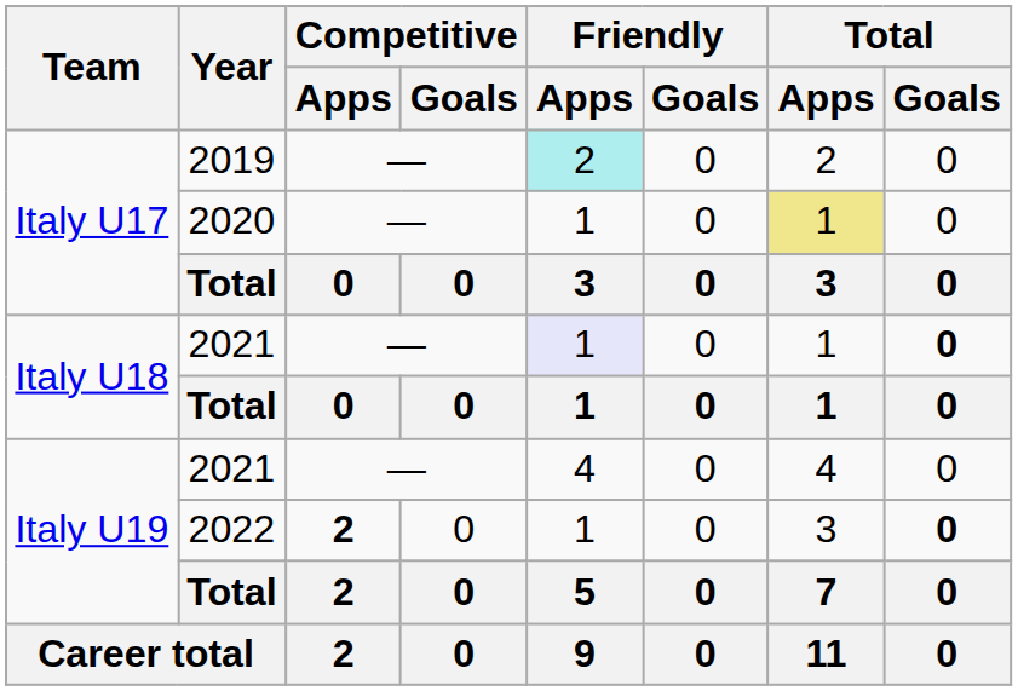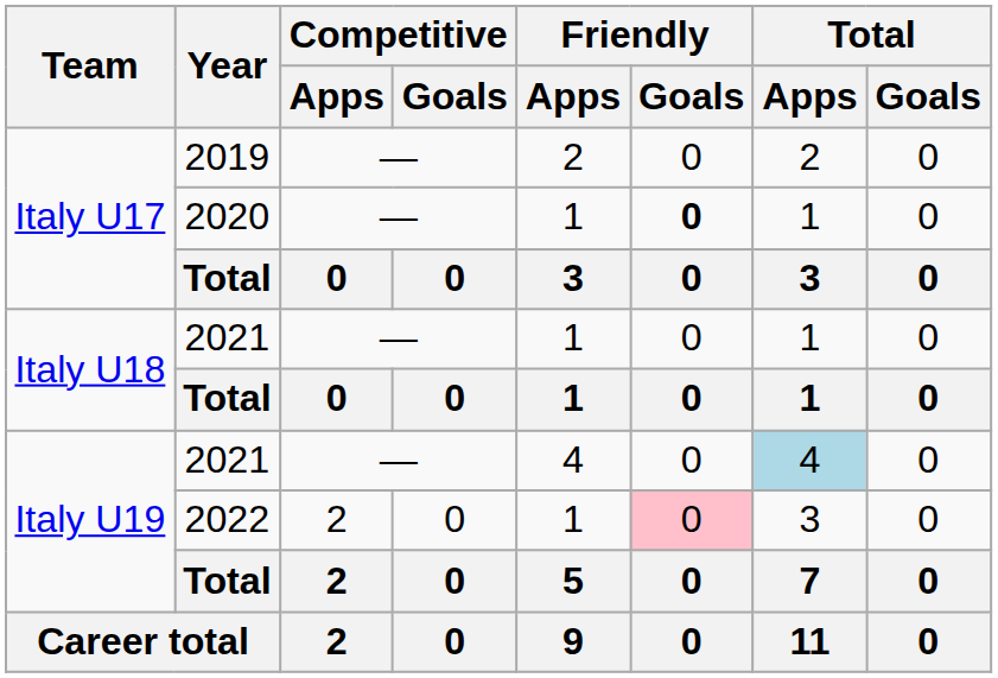2019 | Friendly / Apps: paleturquoise background -> no background
2020 | Friendly / Goals: normal -> bold
2020 | Total / Apps: khaki background -> no background
Italy U18 / 2021 | Friendly / Apps: lavender background -> no background
Italy U18 / 2021 | Total / Goals: bold -> normal
Italy U19 / 2021 | Total / Apps: no background -> lightblue background
2022 | Competitive / Apps: bold -> normal
2022 | Friendly / Goals: no background -> pink background
2022 | Total / Goals: bold -> normal
